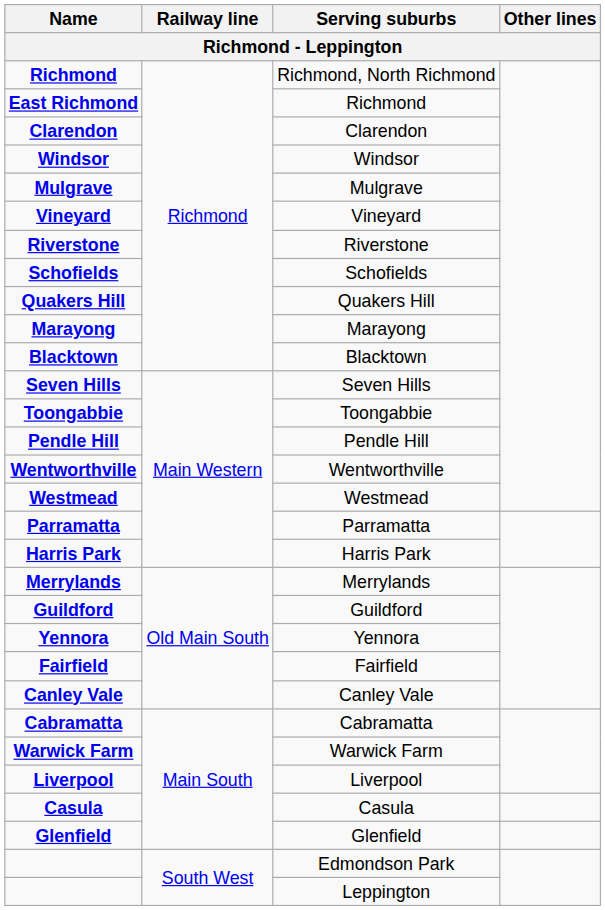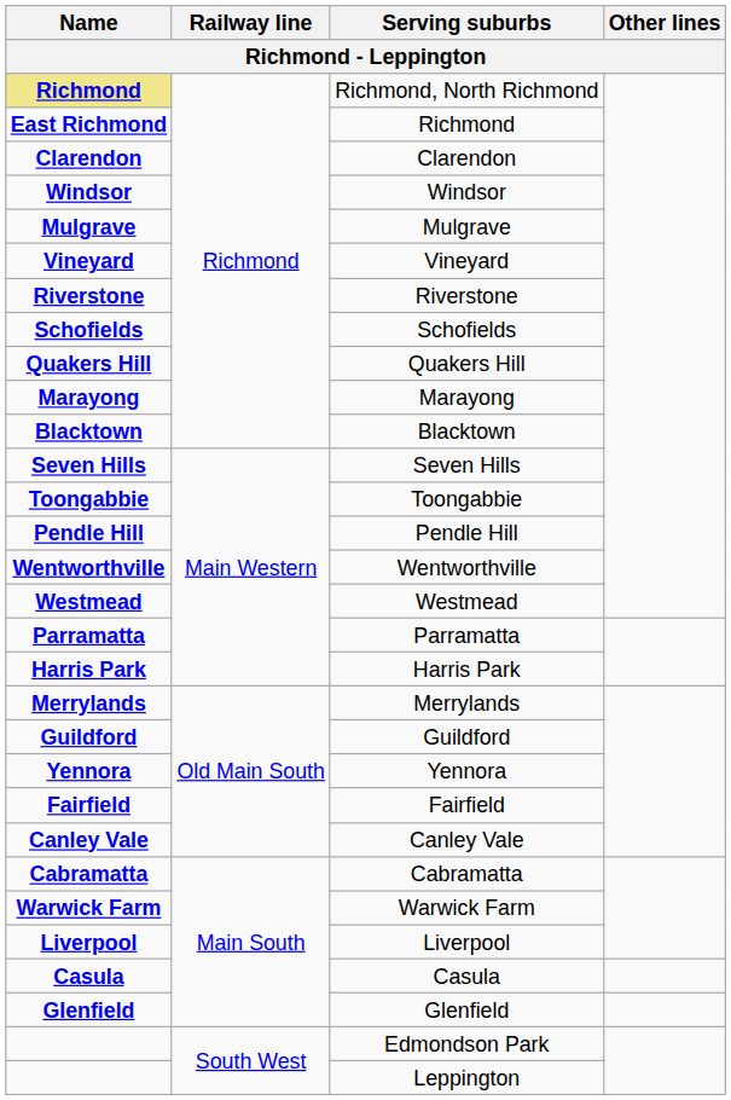Richmond, North Richmond | Name: no background -> khaki background
